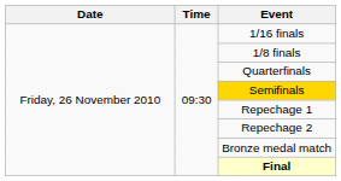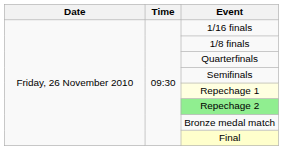Semifinals | Event: gold background -> no background
Repechage 1 | Event: no background -> lightyellow background
Repechage 2 | Event: no background -> lightgreen background
Final | Event: bold -> normal
